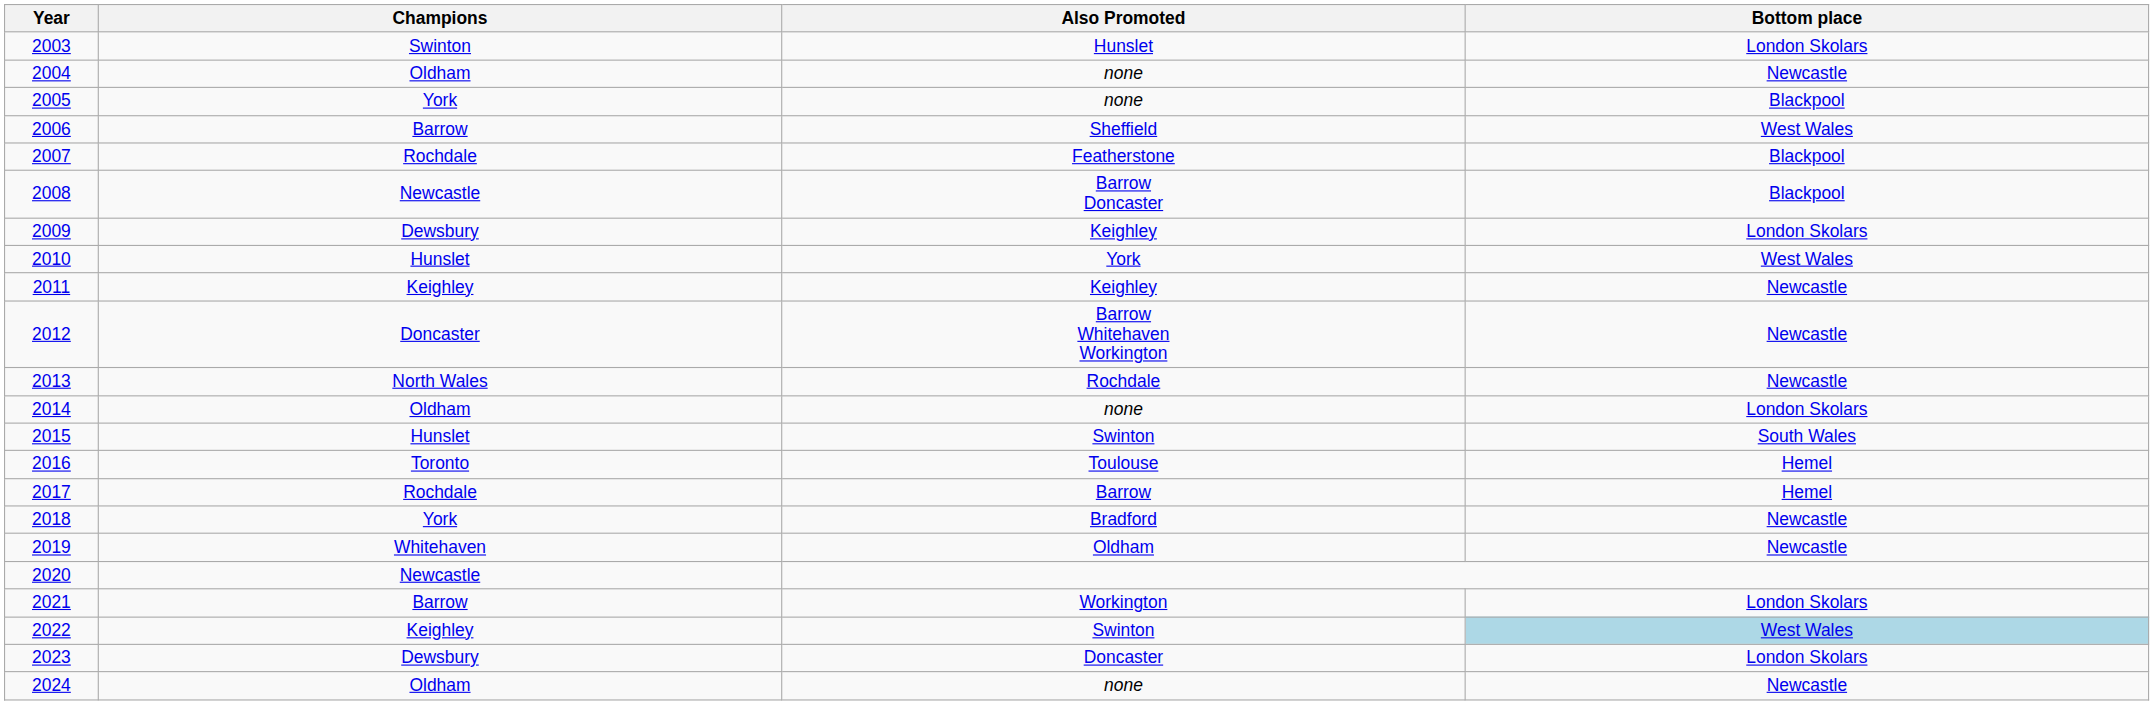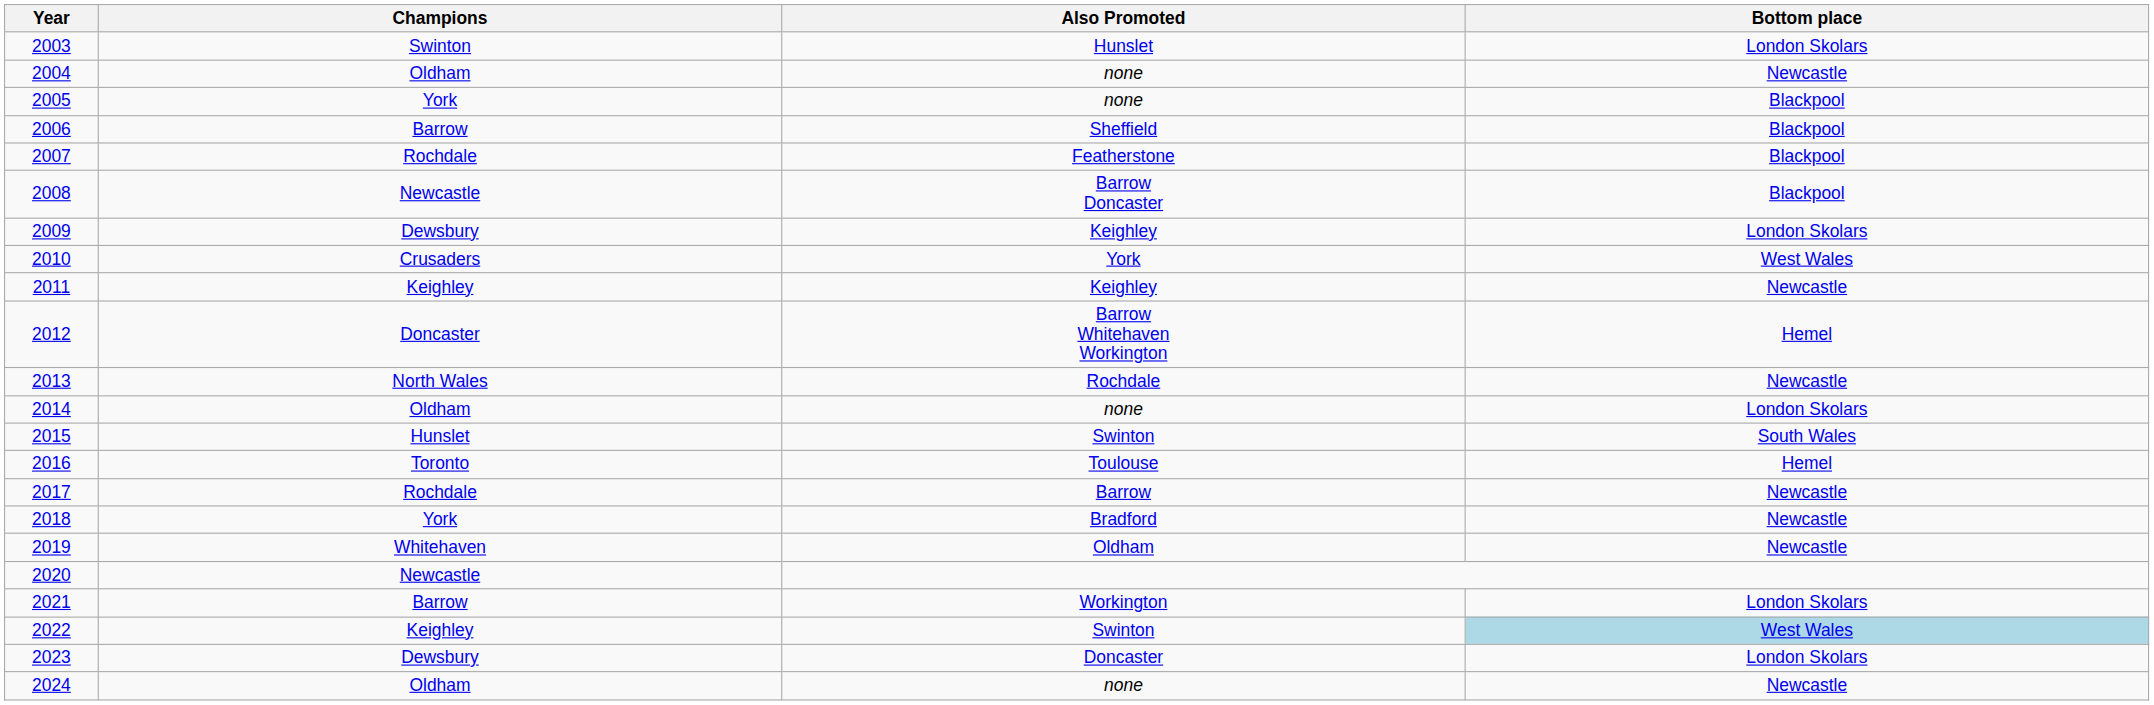2006 | Bottom place: West Wales -> Blackpool
2010 | Champions: Hunslet -> Crusaders
2012 | Bottom place: Newcastle -> Hemel
2017 | Bottom place: Hemel -> Newcastle
